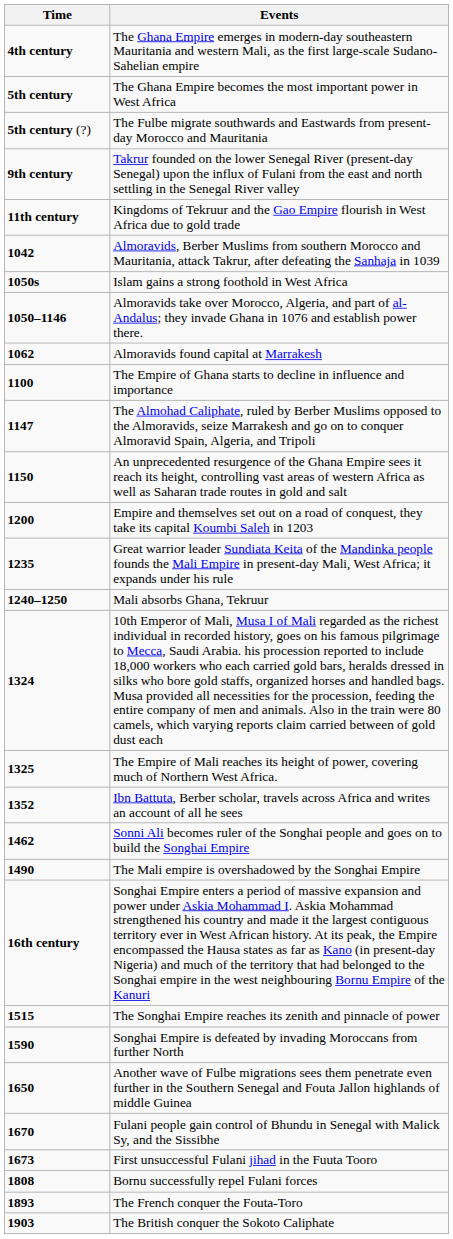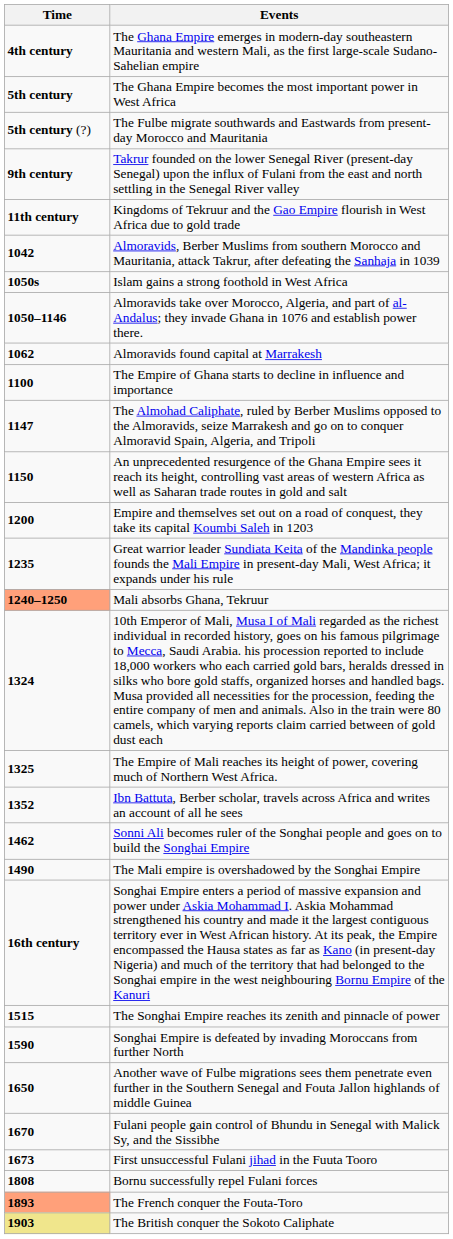Mali absorbs Ghana, Tekruur | Time: no background -> lightsalmon background
The French conquer the Fouta-Toro | Time: no background -> lightsalmon background
The British conquer the Sokoto Caliphate | Time: no background -> khaki background
